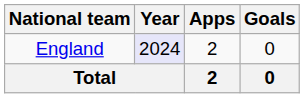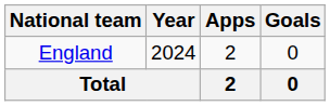England | Year: lavender background -> no background
